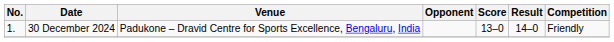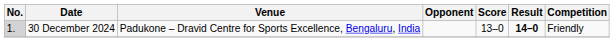30 December 2024 | No.: no background -> lightgrey background
30 December 2024 | Result: normal -> bold
